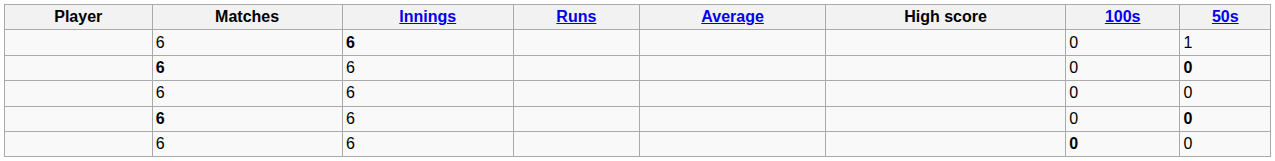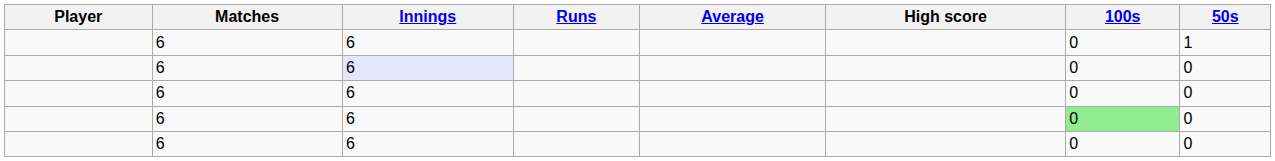row 2 | Innings: bold -> normal
row 3 | Matches: bold -> normal
row 3 | Innings: no background -> lavender background
row 3 | 50s: bold -> normal
row 5 | Matches: bold -> normal
row 5 | 100s: no background -> lightgreen background
row 5 | 50s: bold -> normal
row 6 | 100s: bold -> normal
